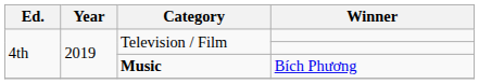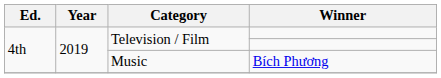Music | Category: bold -> normal
